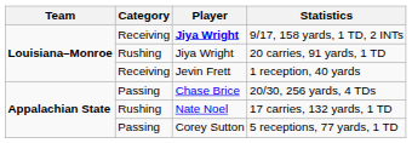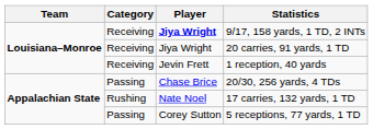20 carries, 91 yards, 1 TD | Category: Rushing -> Receiving
